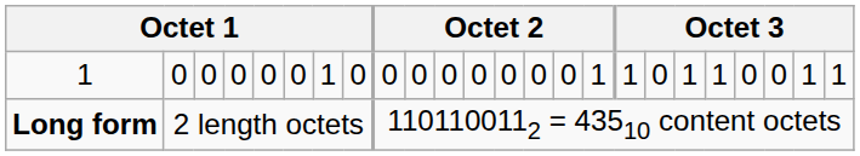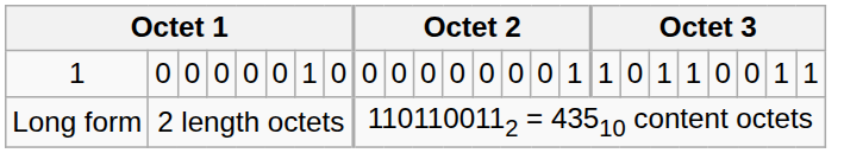Long form | column 1: bold -> normal
